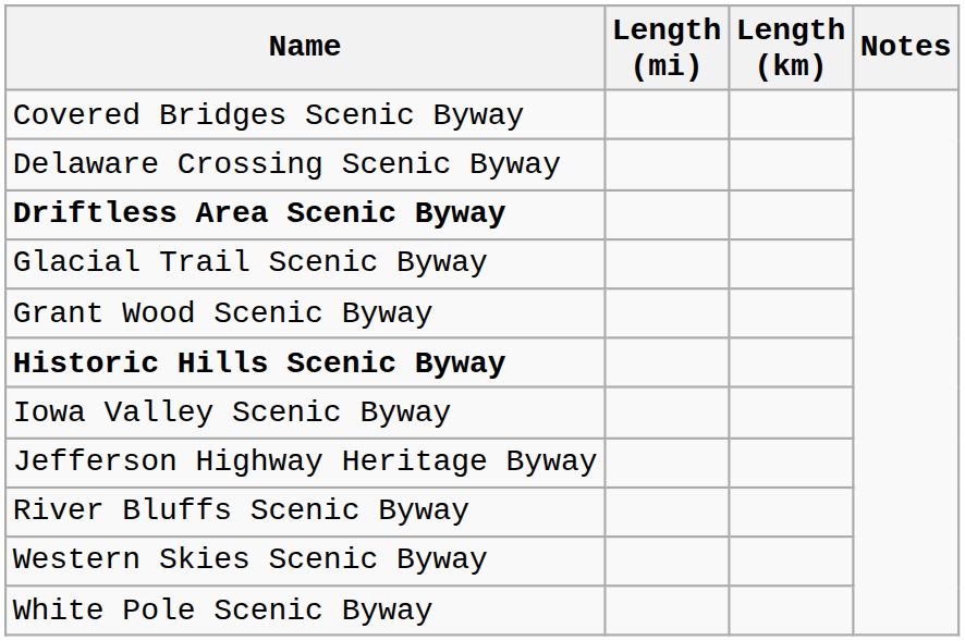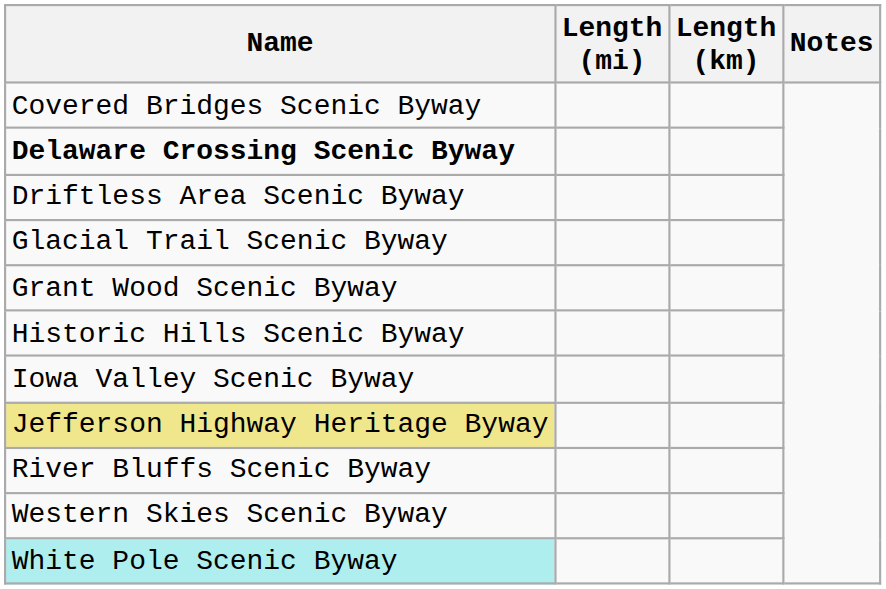Delaware Crossing Scenic Byway | Name: normal -> bold
Driftless Area Scenic Byway | Name: bold -> normal
Historic Hills Scenic Byway | Name: bold -> normal
Jefferson Highway Heritage Byway | Name: no background -> khaki background
White Pole Scenic Byway | Name: no background -> paleturquoise background
